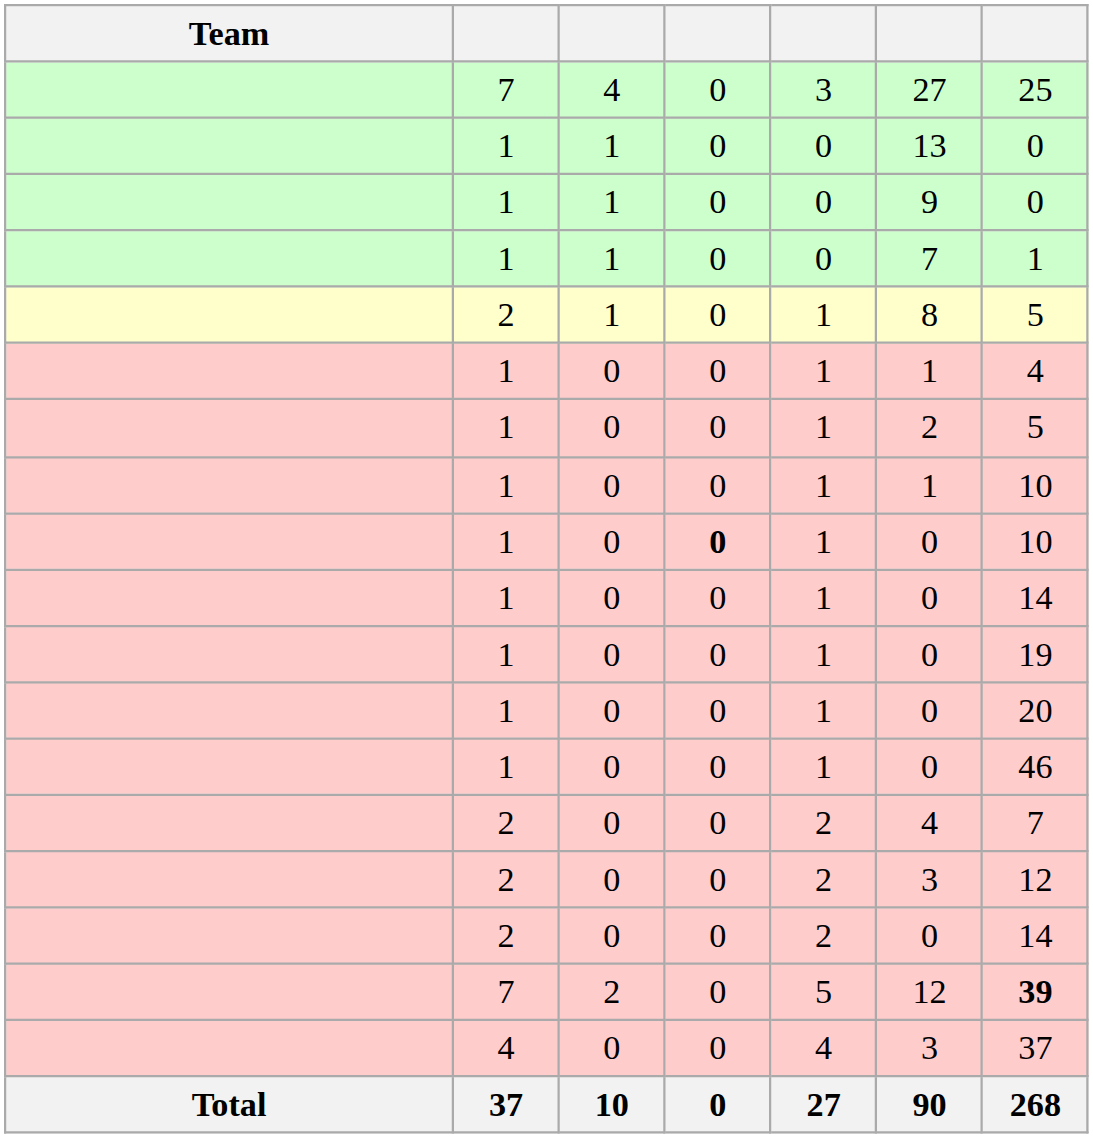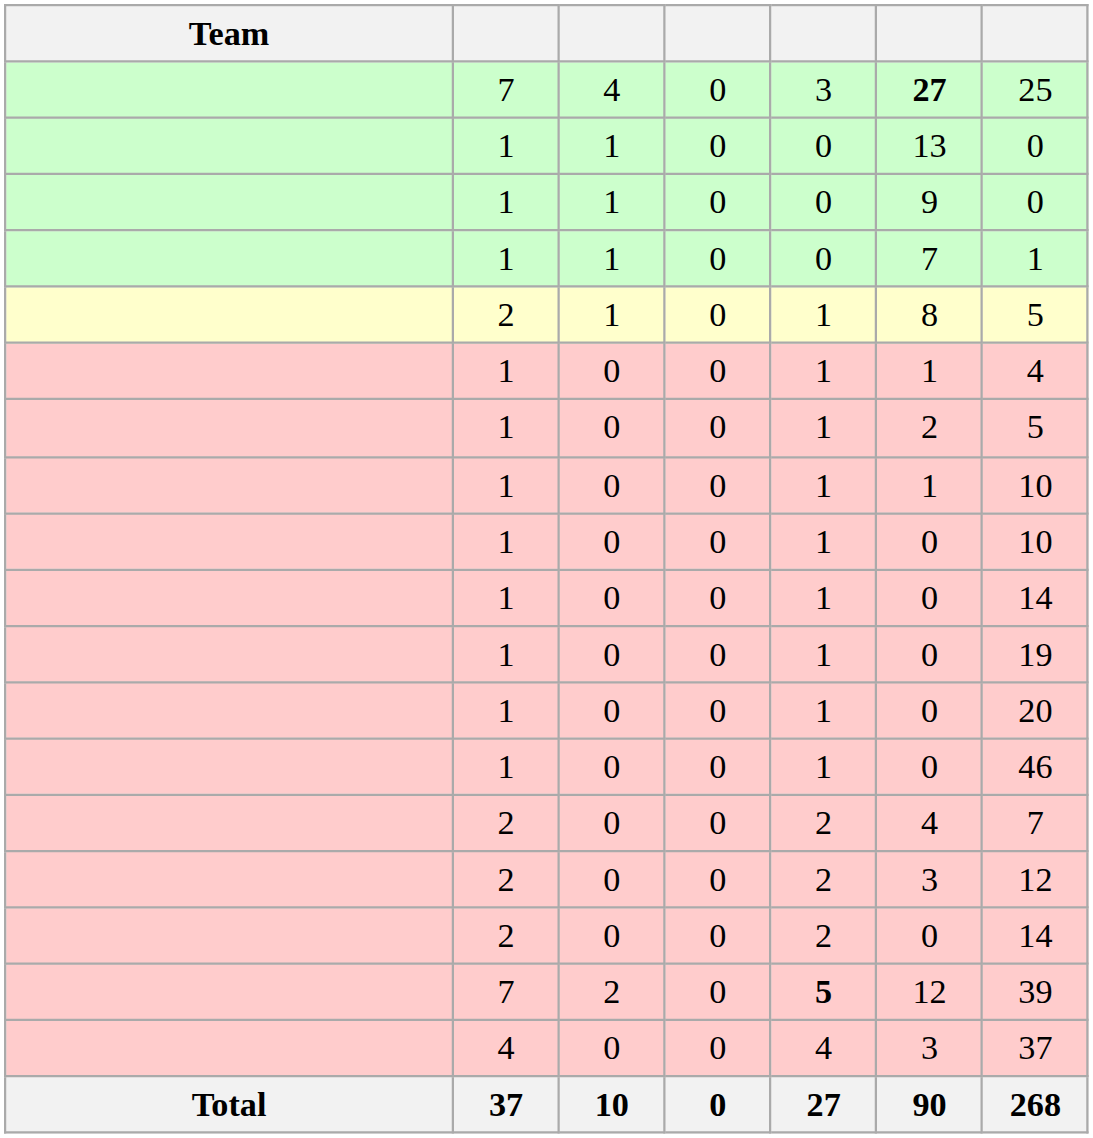row 2 | column 6: normal -> bold
row 10 | column 4: bold -> normal
row 18 | column 5: normal -> bold
row 18 | column 7: bold -> normal
